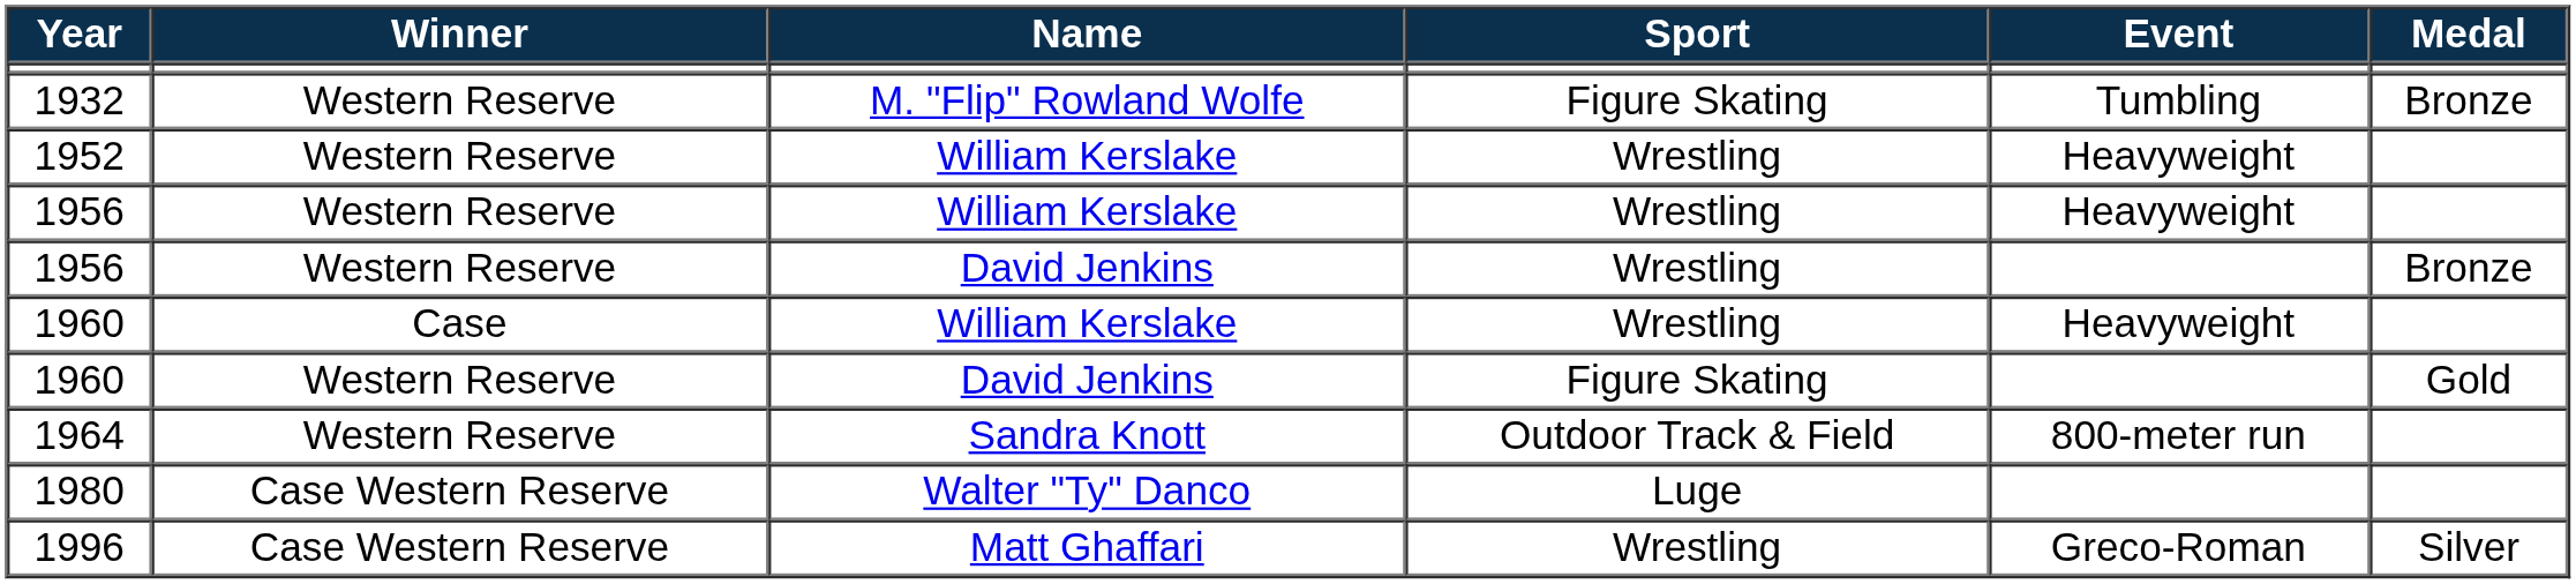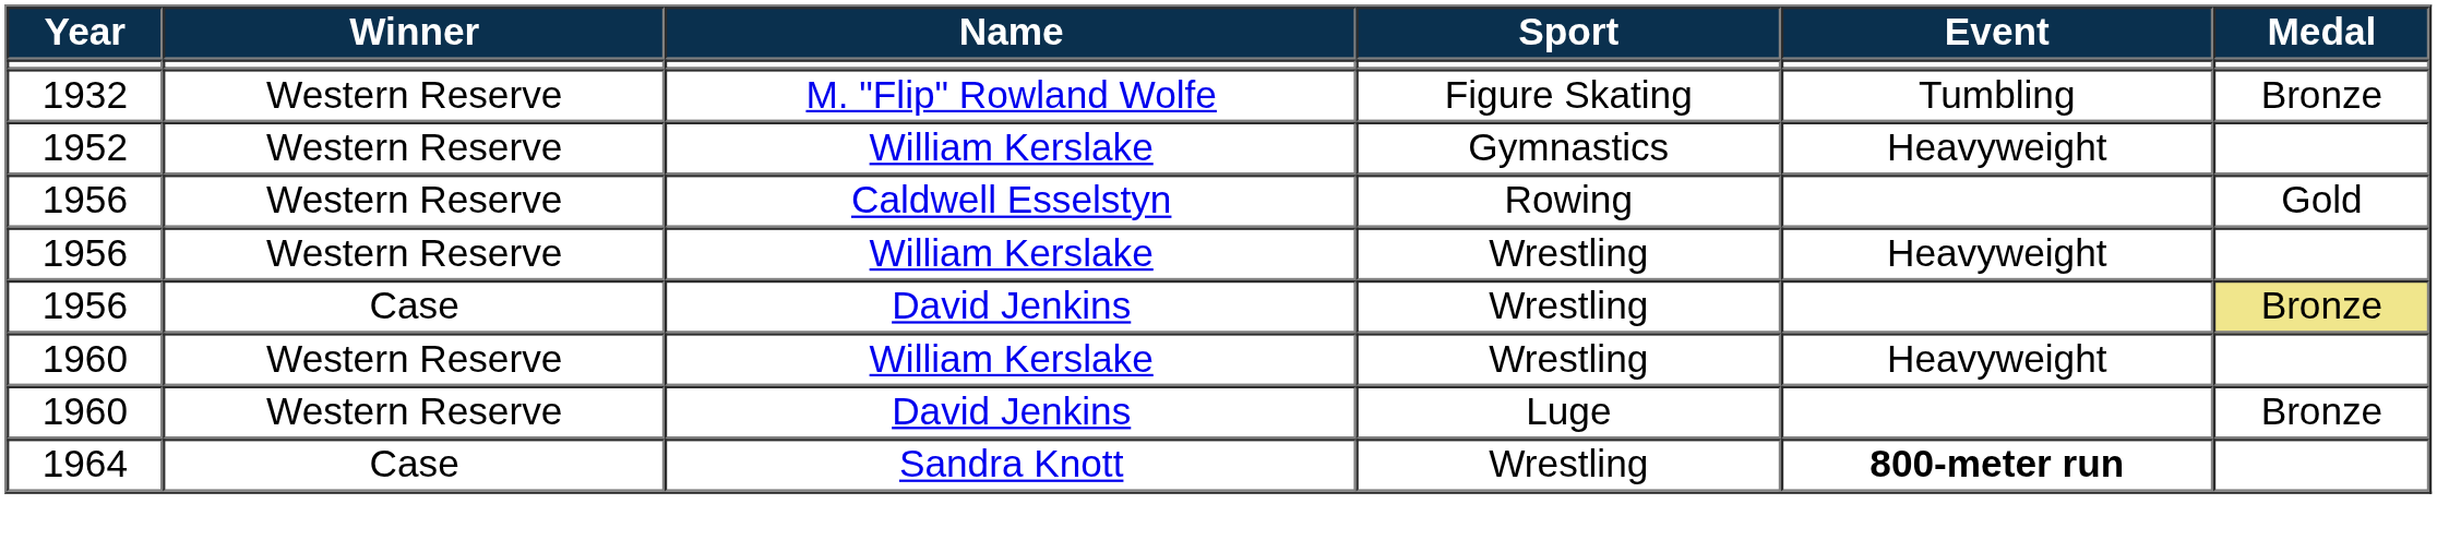1952 | Sport: Wrestling -> Gymnastics
+ row: 1956 | Western Reserve | Caldwell Esselstyn | Rowing | Gold
1956 / David Jenkins | Winner: Western Reserve -> Case
1956 / David Jenkins | Medal: no background -> khaki background
1960 / William Kerslake | Winner: Case -> Western Reserve
1960 / David Jenkins | Sport: Figure Skating -> Luge
1960 / David Jenkins | Medal: Gold -> Bronze
1964 | Winner: Western Reserve -> Case
1964 | Sport: Outdoor Track & Field -> Wrestling
1964 | Event: normal -> bold
- row: 1980 | Case Western Reserve | Walter "Ty" Danco | Luge
- row: 1996 | Case Western Reserve | Matt Ghaffari | Wrestling | Greco-Roman | Silver
